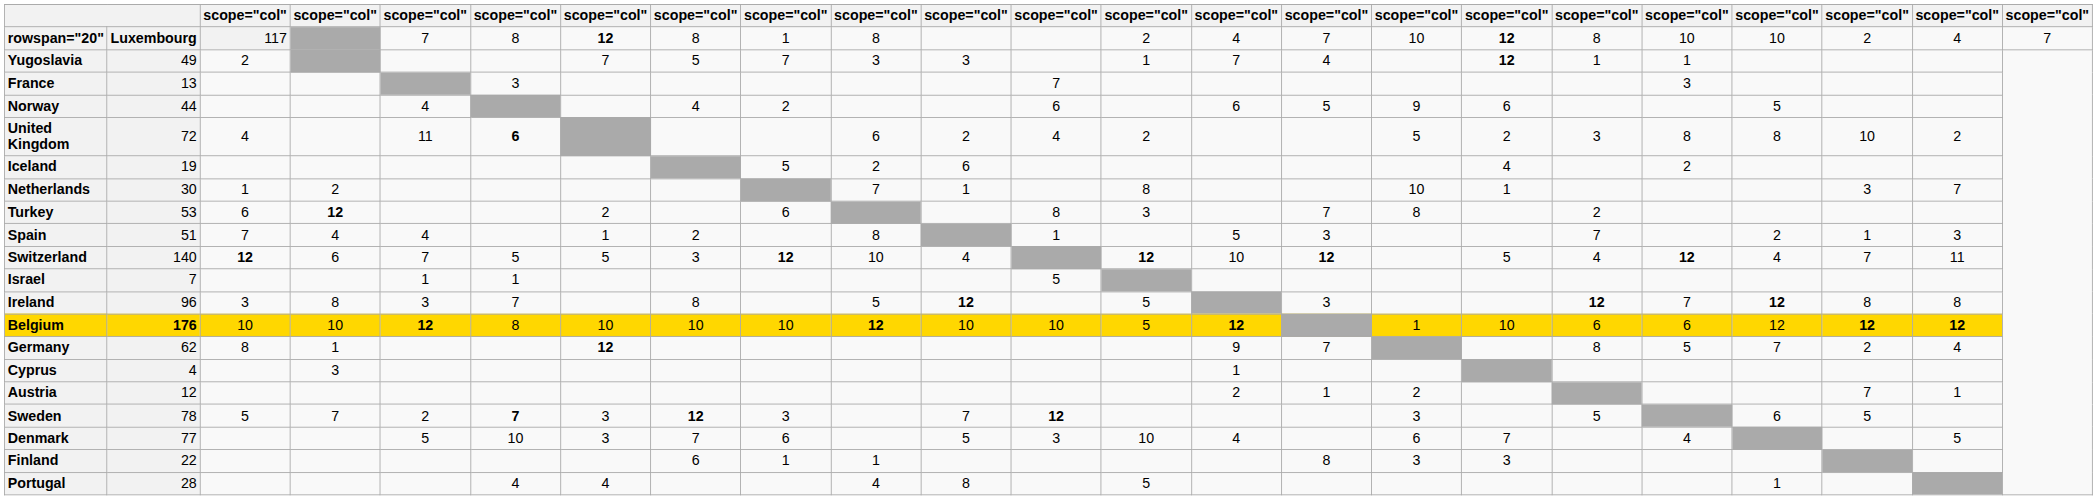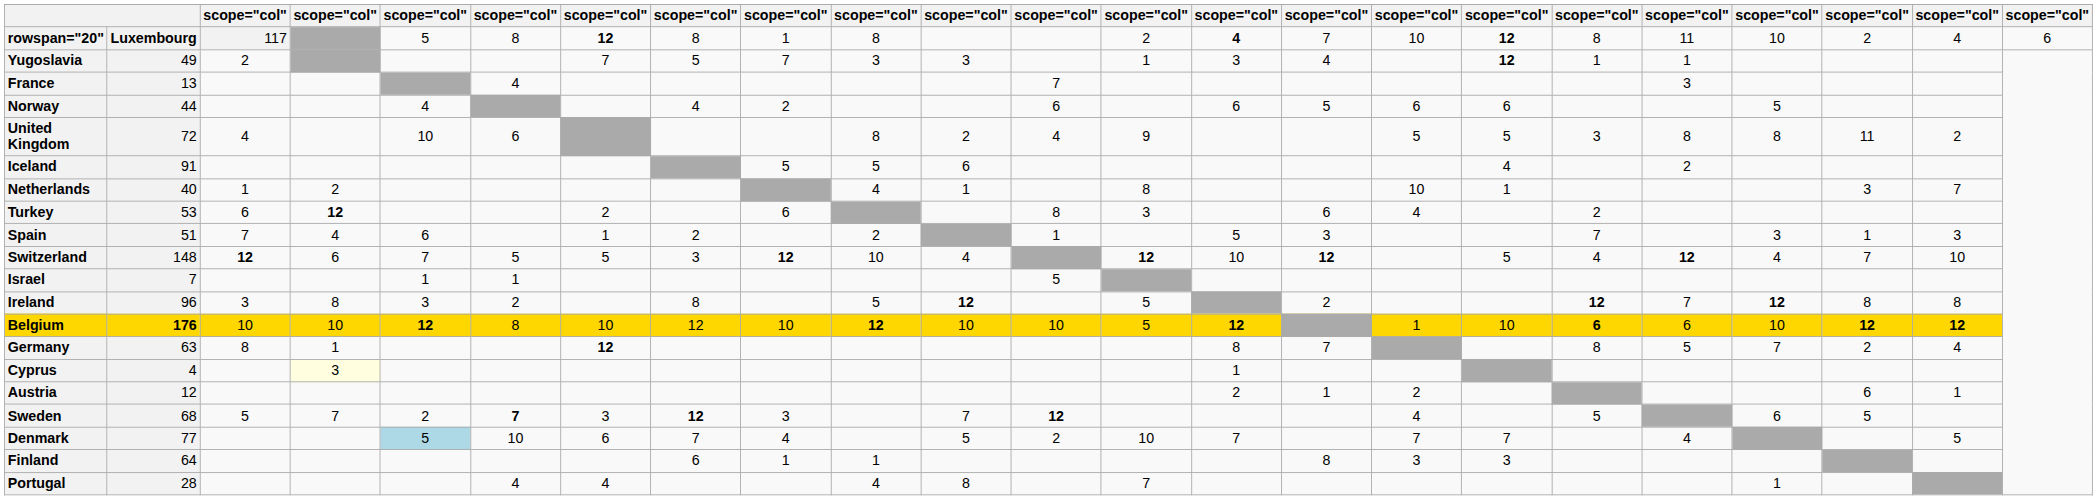rowspan="20" | column 5: 7 -> 5
rowspan="20" | column 14: normal -> bold
rowspan="20" | column 19: 10 -> 11
rowspan="20" | column 23: 7 -> 6
Yugoslavia | column 14: 7 -> 3
France | column 6: 3 -> 4
Norway | column 16: 9 -> 6
United Kingdom | column 5: 11 -> 10
United Kingdom | column 6: bold -> normal
United Kingdom | column 10: 6 -> 8
United Kingdom | column 13: 2 -> 9
United Kingdom | column 17: 2 -> 5
United Kingdom | column 21: 10 -> 11
Iceland | column 2: 19 -> 91
Iceland | column 10: 2 -> 5
Netherlands | column 2: 30 -> 40
Netherlands | column 10: 7 -> 4
Turkey | column 15: 7 -> 6
Turkey | column 16: 8 -> 4
Spain | column 5: 4 -> 6
Spain | column 10: 8 -> 2
Spain | column 20: 2 -> 3
Switzerland | column 2: 140 -> 148
Switzerland | column 22: 11 -> 10
Ireland | column 6: 7 -> 2
Ireland | column 15: 3 -> 2
Belgium | column 8: 10 -> 12
Belgium | column 18: normal -> bold
Belgium | column 20: 12 -> 10
Germany | column 2: 62 -> 63
Germany | column 14: 9 -> 8
Cyprus | column 4: no background -> lightyellow background
Austria | column 21: 7 -> 6
Sweden | column 2: 78 -> 68
Sweden | column 16: 3 -> 4
Denmark | column 5: no background -> lightblue background
Denmark | column 7: 3 -> 6
Denmark | column 9: 6 -> 4
Denmark | column 12: 3 -> 2
Denmark | column 14: 4 -> 7
Denmark | column 16: 6 -> 7
Finland | column 2: 22 -> 64
Portugal | column 13: 5 -> 7
